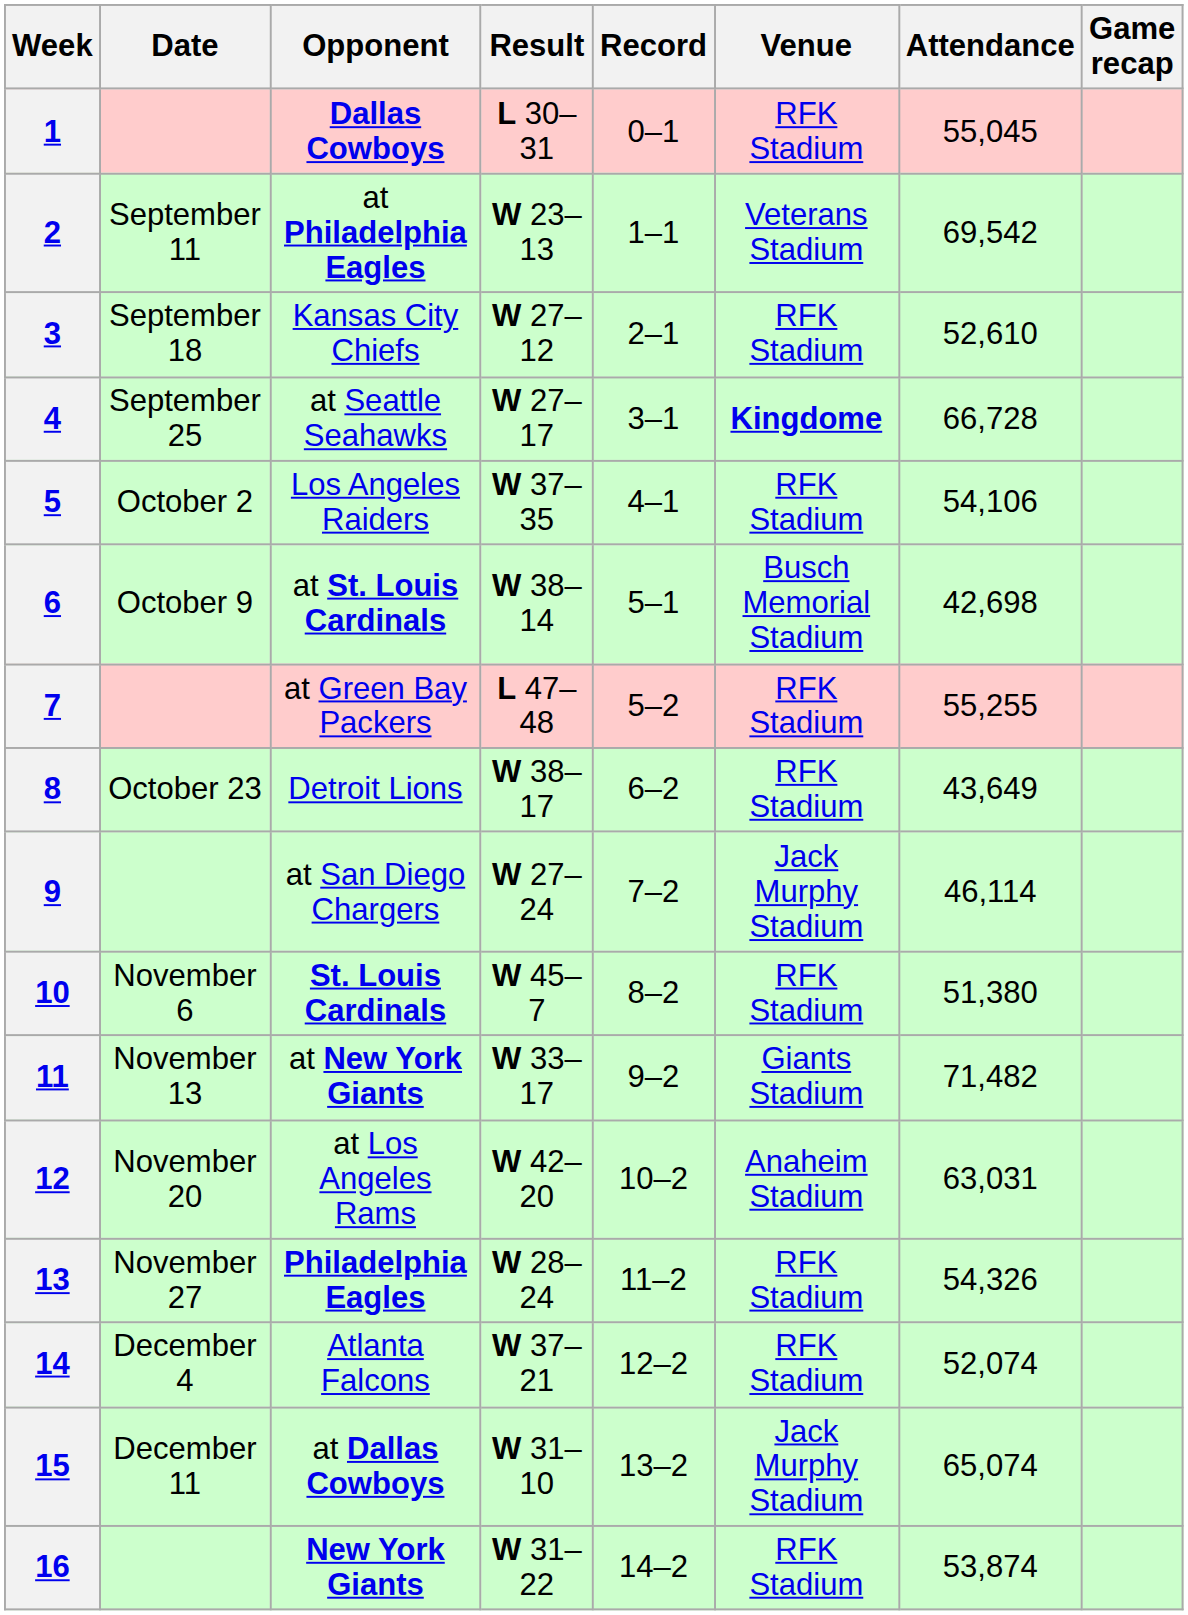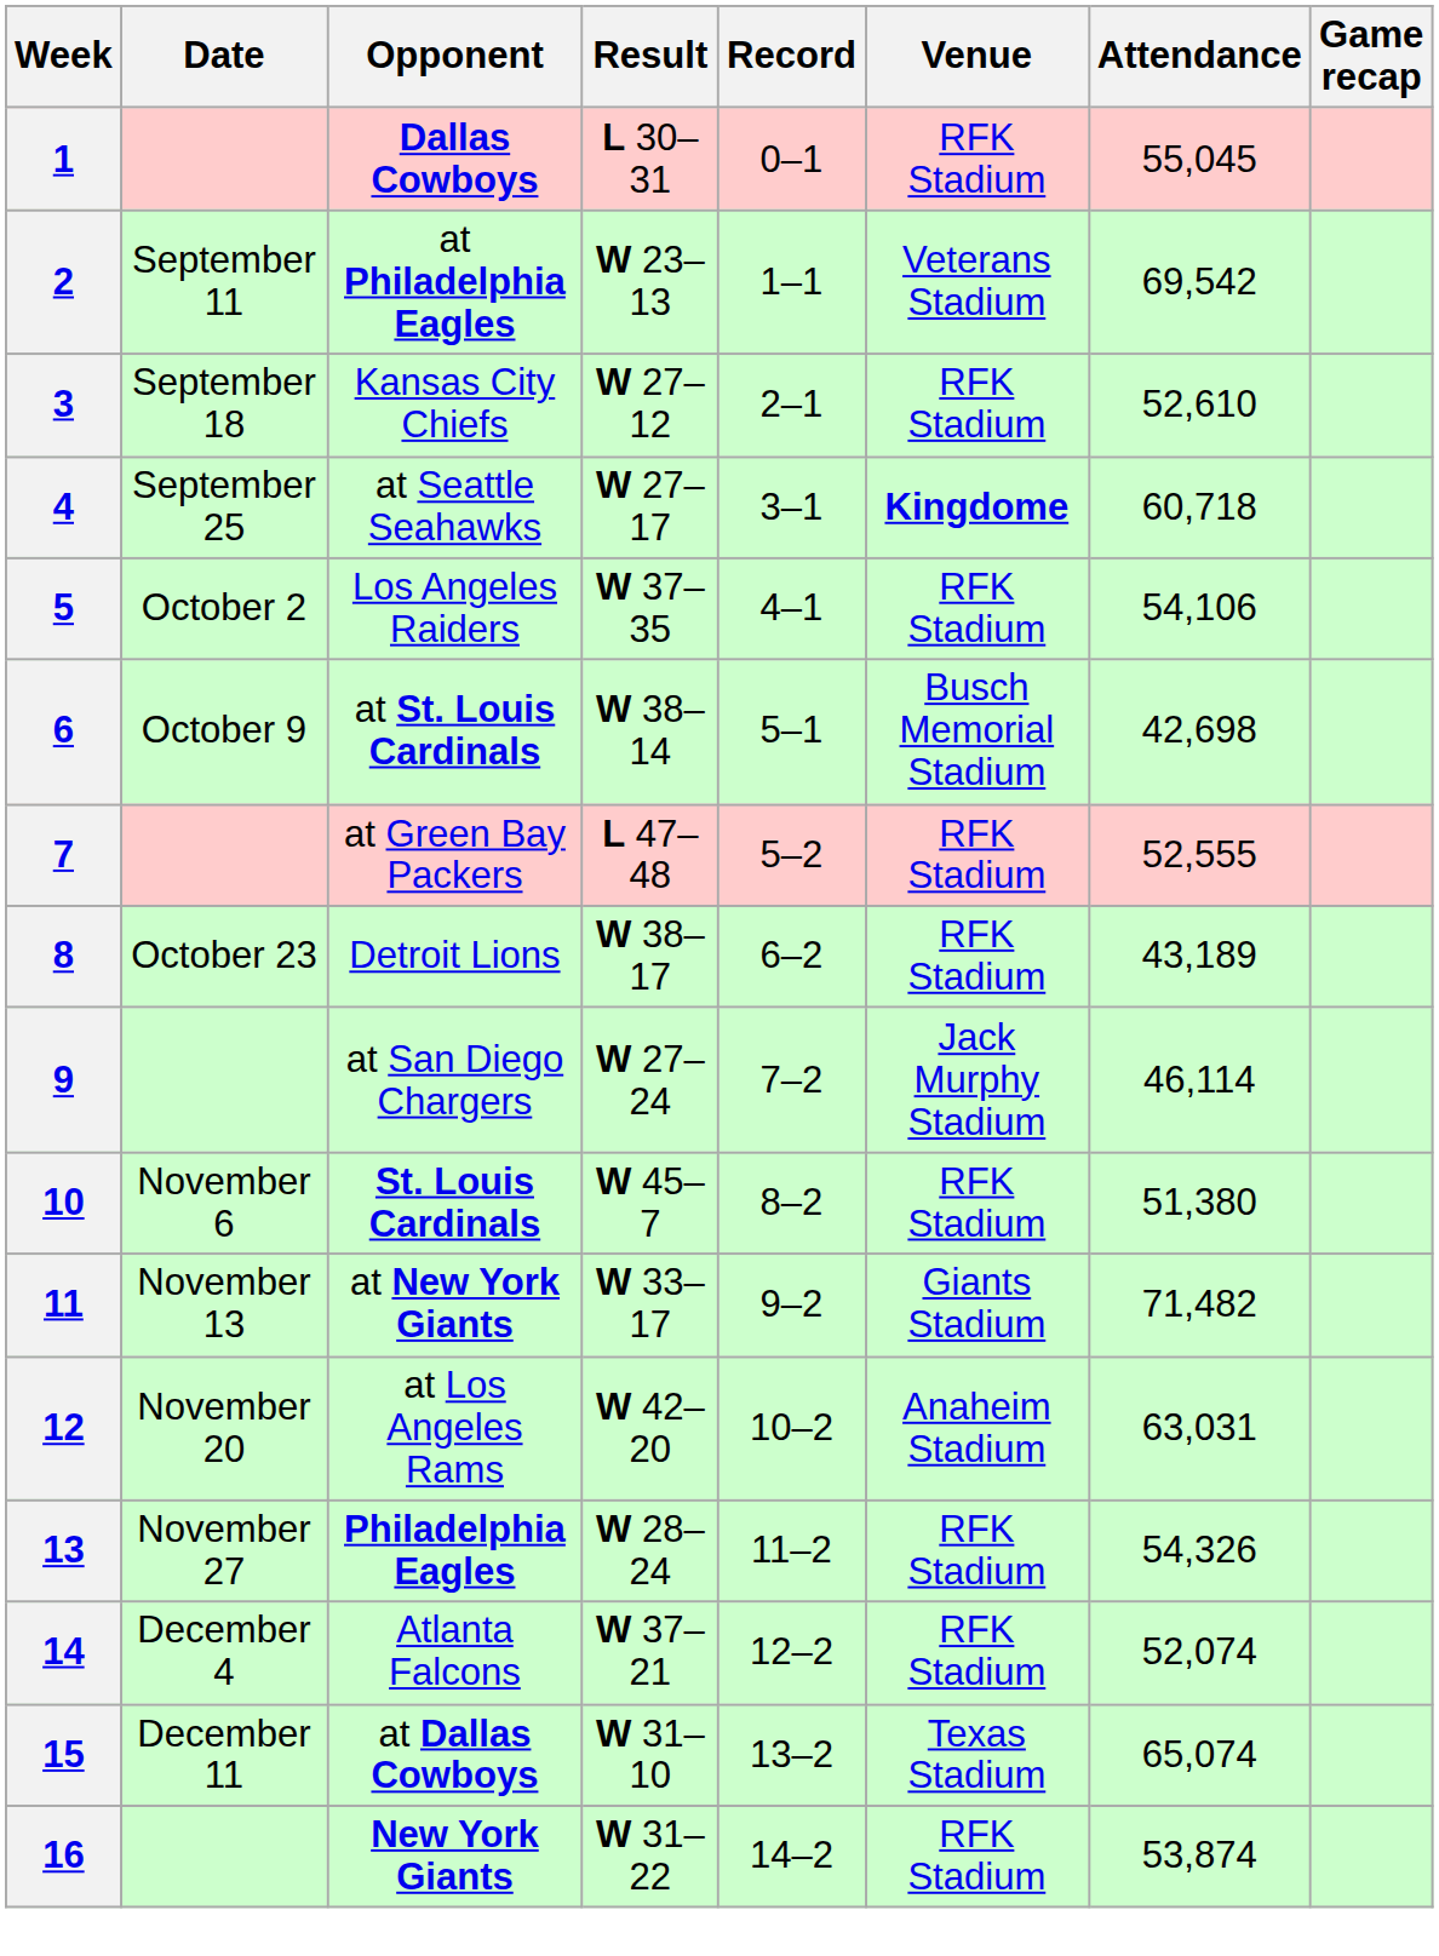4 | Attendance: 66,728 -> 60,718
7 | Attendance: 55,255 -> 52,555
8 | Attendance: 43,649 -> 43,189
15 | Venue: Jack Murphy Stadium -> Texas Stadium
